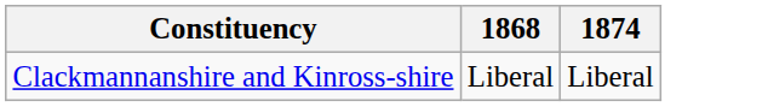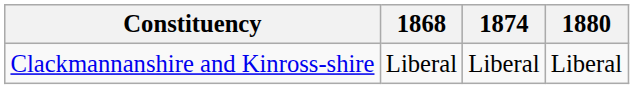+ column: 1880 | Liberal
